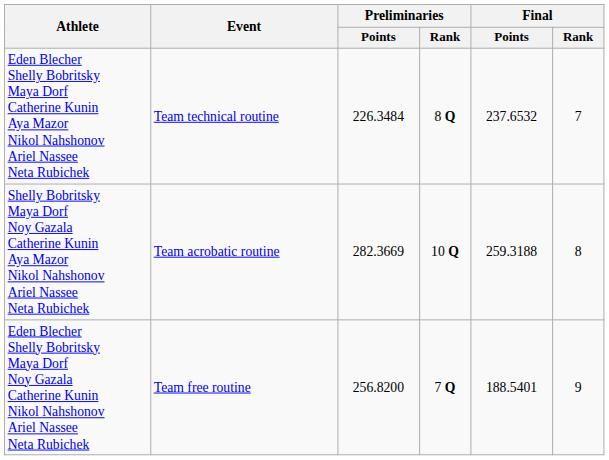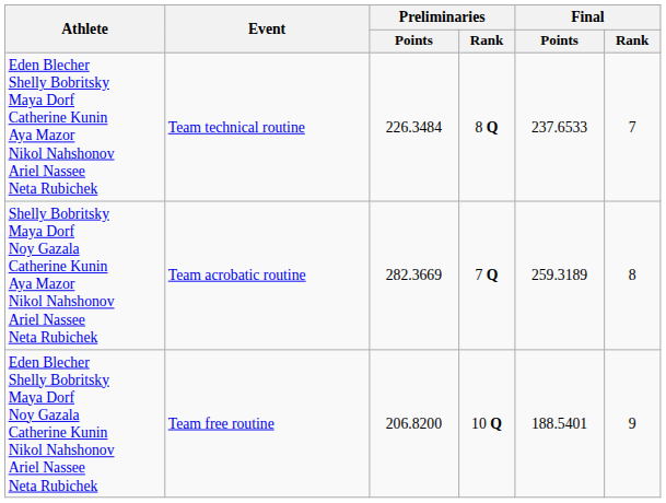row 3 | Final / Points: 237.6532 -> 237.6533
row 4 | Preliminaries / Rank: 10 Q -> 7 Q
row 4 | Final / Points: 259.3188 -> 259.3189
row 5 | Preliminaries / Points: 256.8200 -> 206.8200
row 5 | Preliminaries / Rank: 7 Q -> 10 Q
